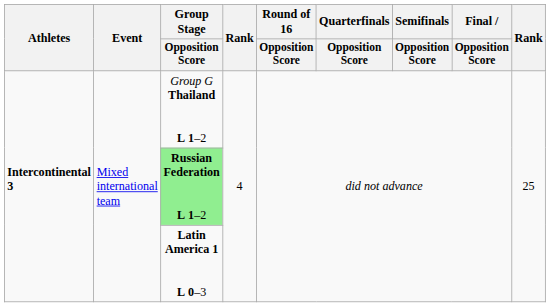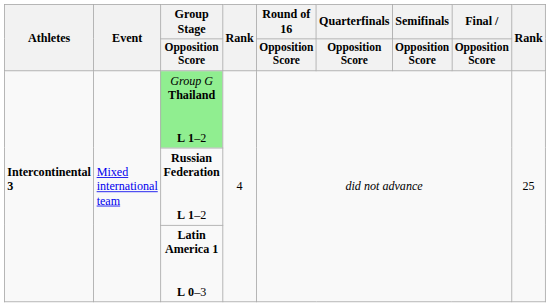Group G Thailand L 1–2 | Group Stage / Opposition Score: no background -> lightgreen background
Russian Federation L 1–2 | Group Stage / Opposition Score: lightgreen background -> no background
